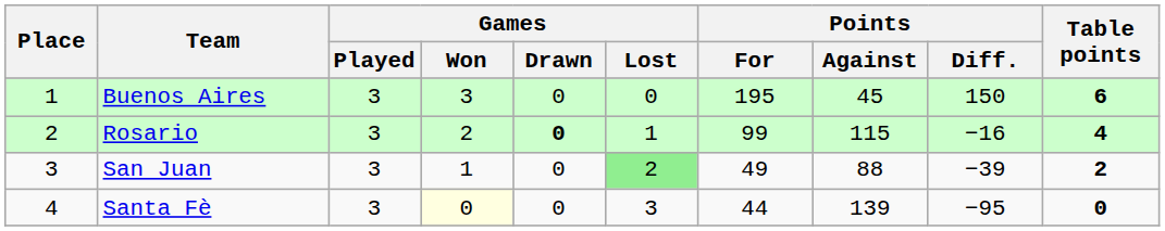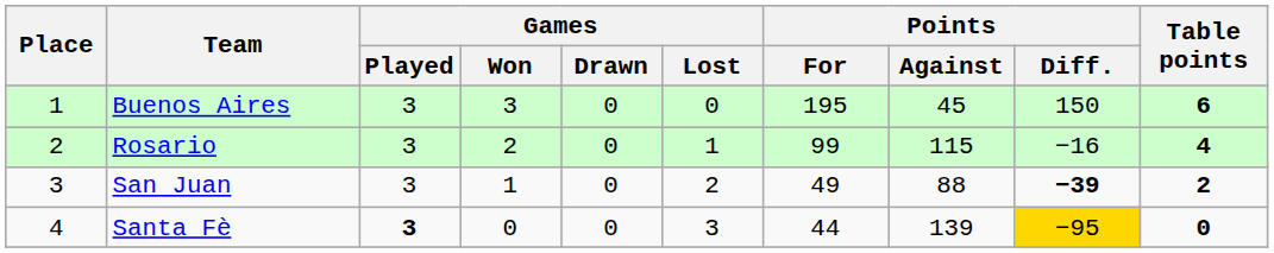Rosario | Games / Drawn: bold -> normal
San Juan | Games / Lost: lightgreen background -> no background
San Juan | Points / Diff.: normal -> bold
Santa Fè | Games / Played: normal -> bold
Santa Fè | Games / Won: lightyellow background -> no background
Santa Fè | Points / Diff.: no background -> gold background
